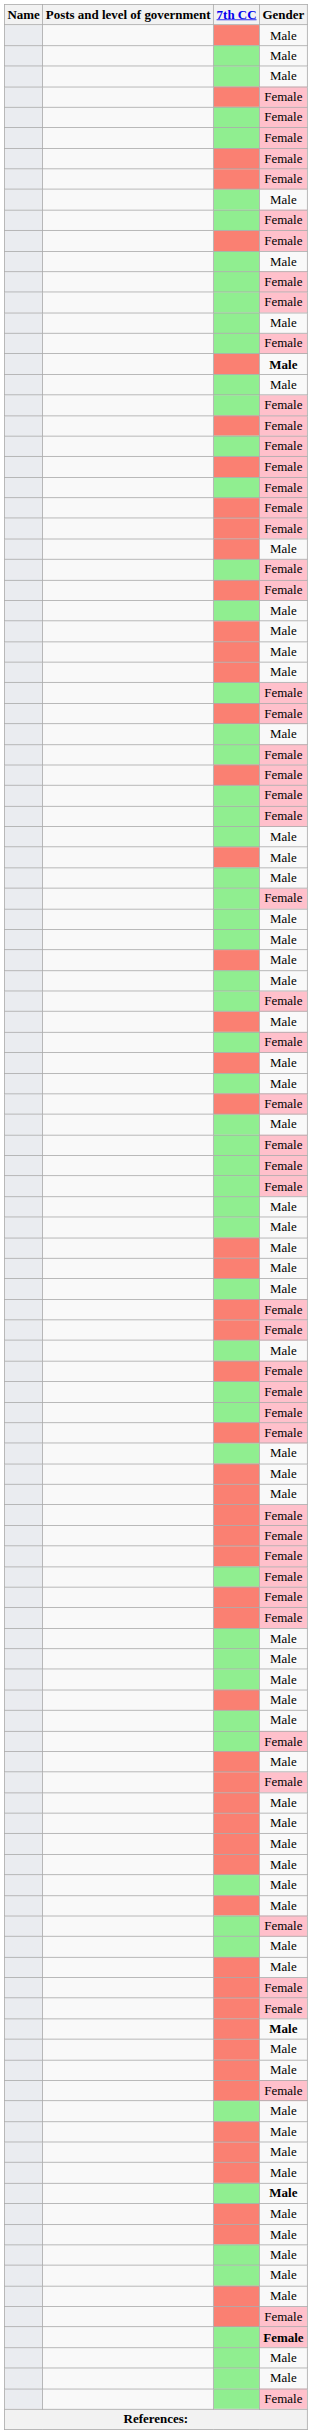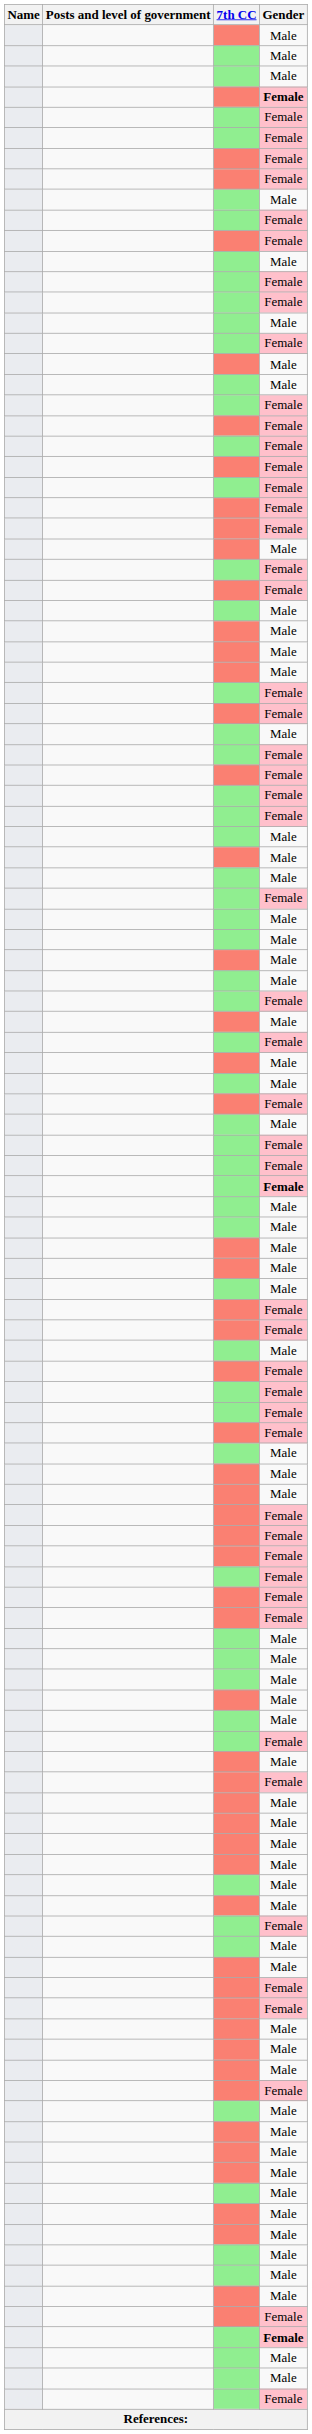row 5 | Gender: normal -> bold
row 18 | Gender: bold -> normal
row 58 | Gender: normal -> bold
row 99 | Gender: bold -> normal
row 107 | Gender: bold -> normal
